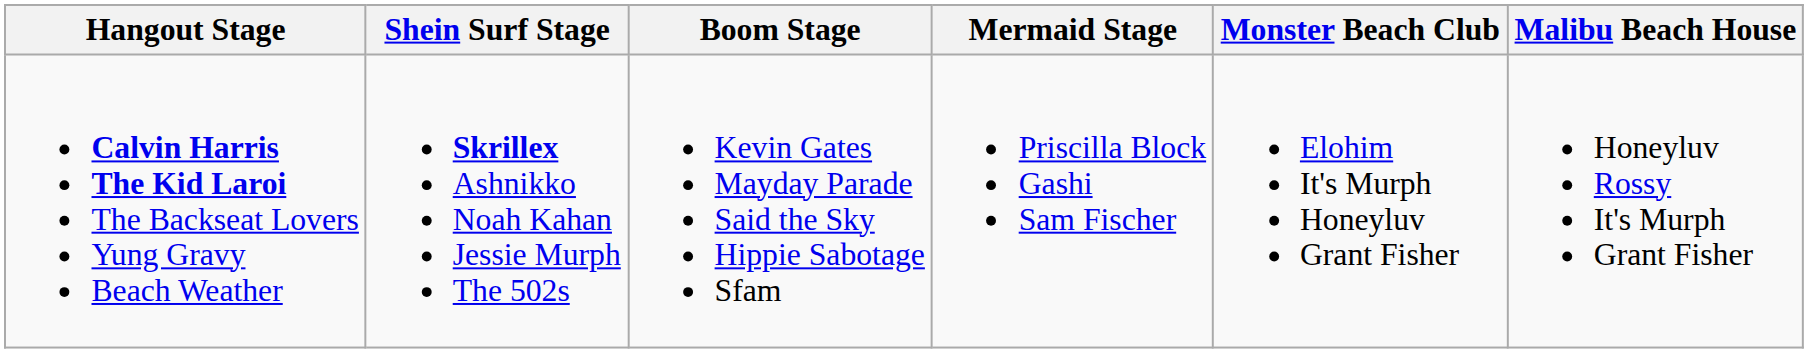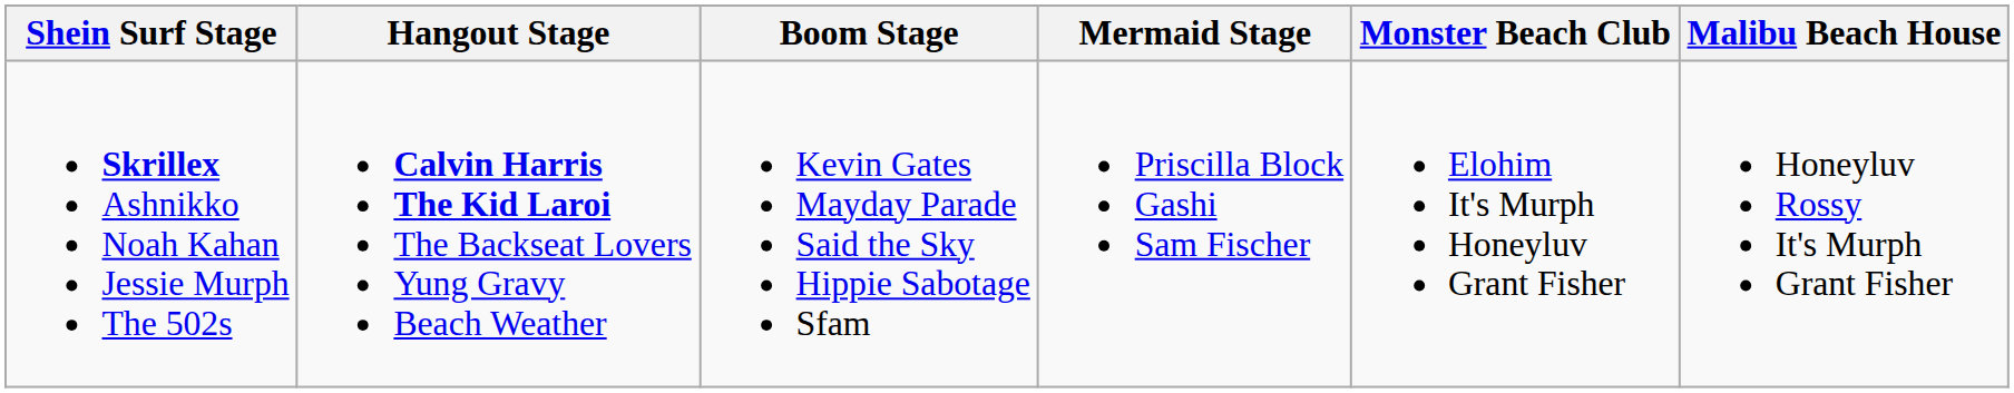columns swapped: Hangout Stage <-> Shein Surf Stage
